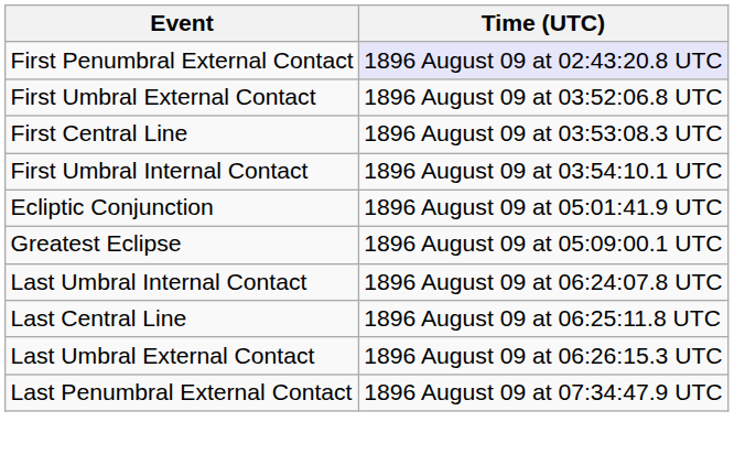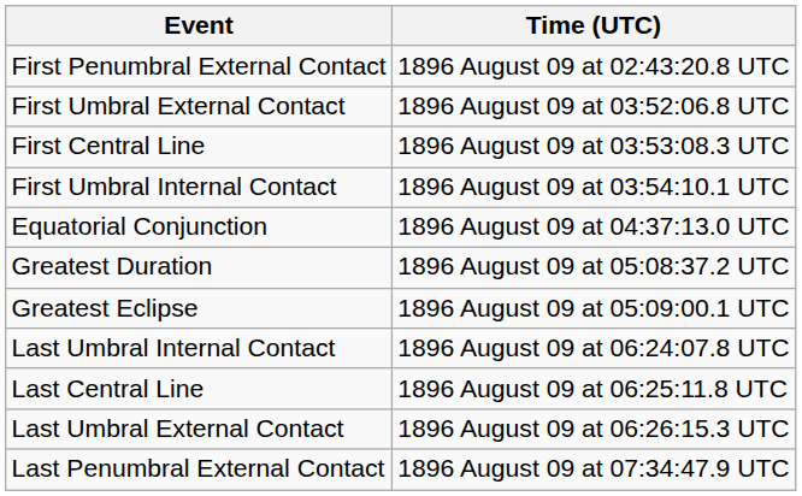First Penumbral External Contact | Time (UTC): lavender background -> no background
+ row: Equatorial Conjunction | 1896 August 09 at 04:37:13.0 UTC
- row: Ecliptic Conjunction | 1896 August 09 at 05:01:41.9 UTC
+ row: Greatest Duration | 1896 August 09 at 05:08:37.2 UTC
